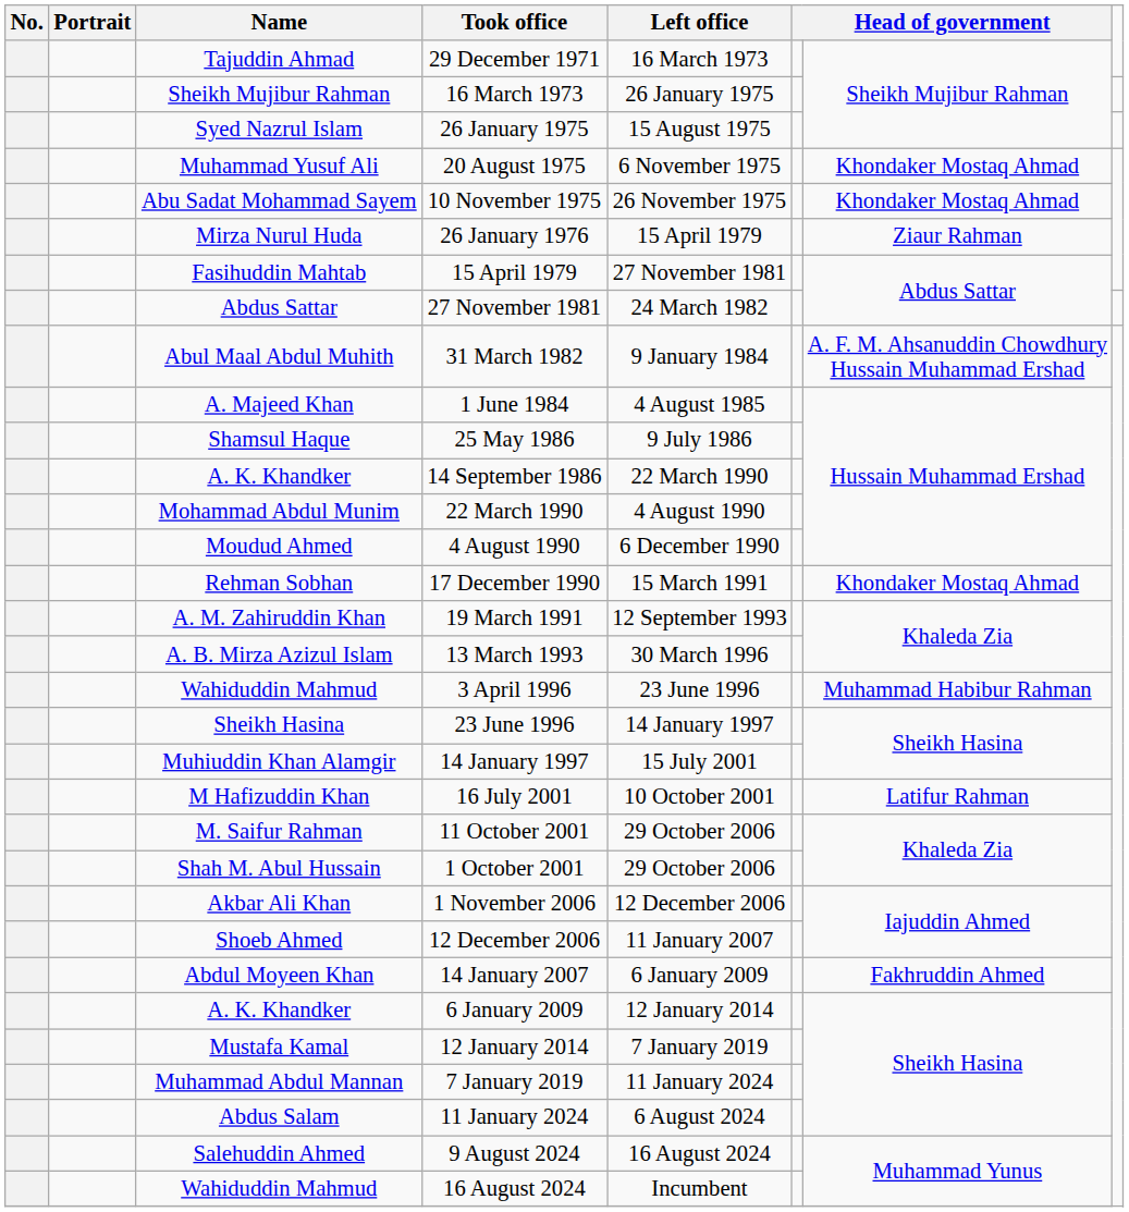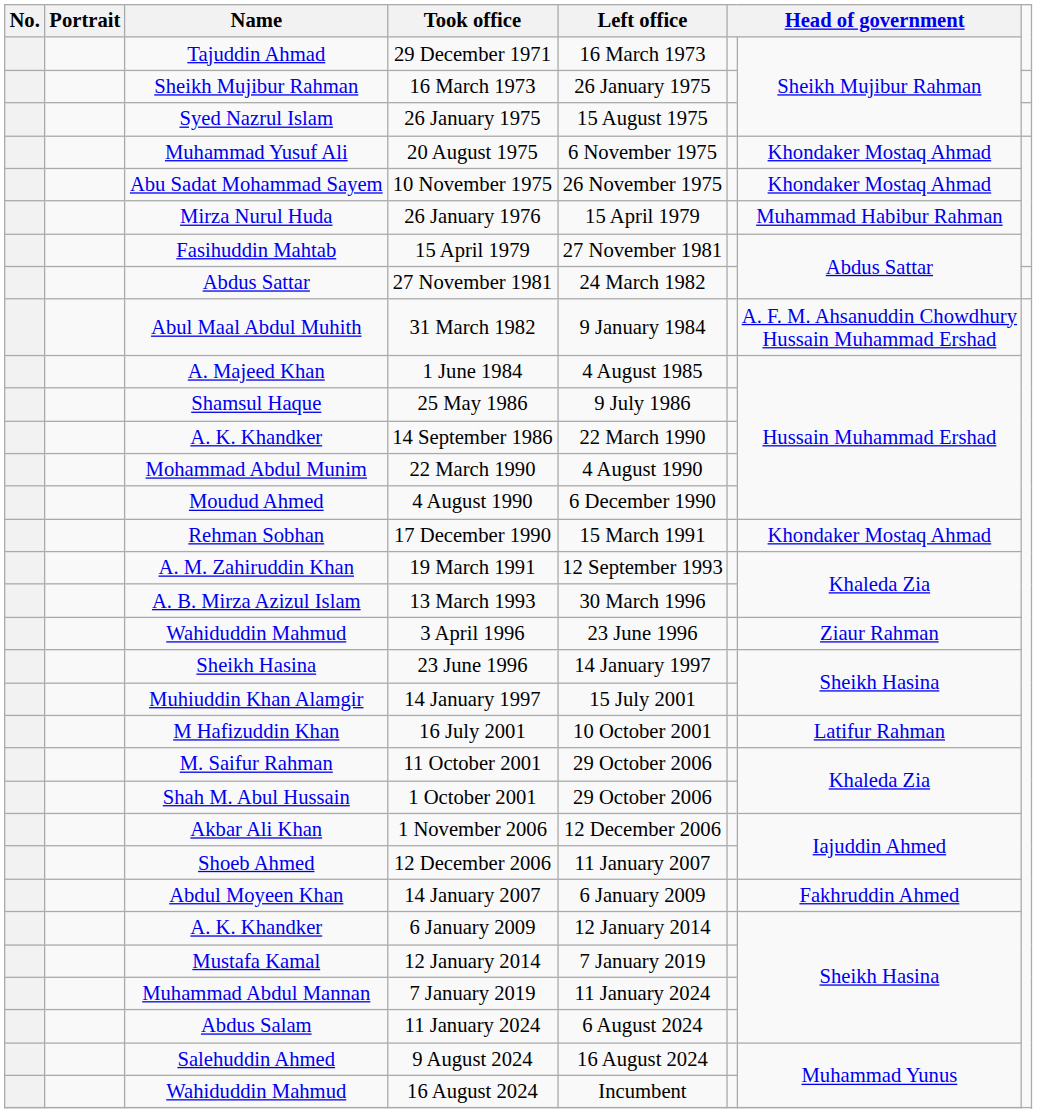26 January 1976 | column 7: Ziaur Rahman -> Muhammad Habibur Rahman
3 April 1996 | column 7: Muhammad Habibur Rahman -> Ziaur Rahman
